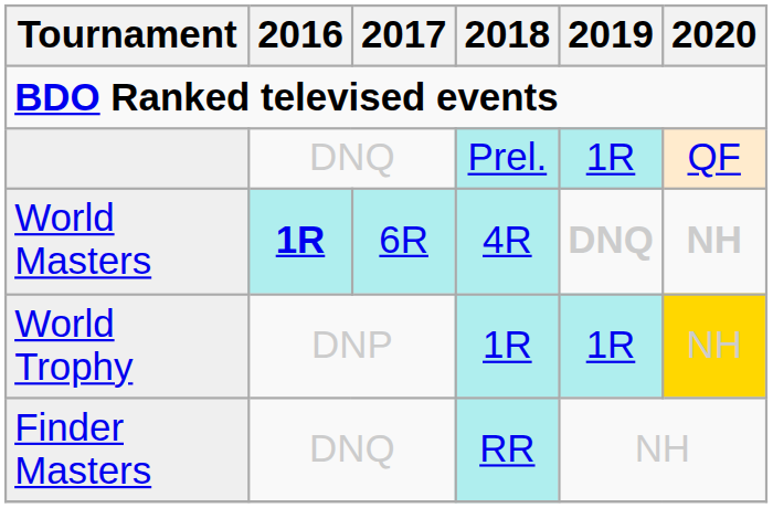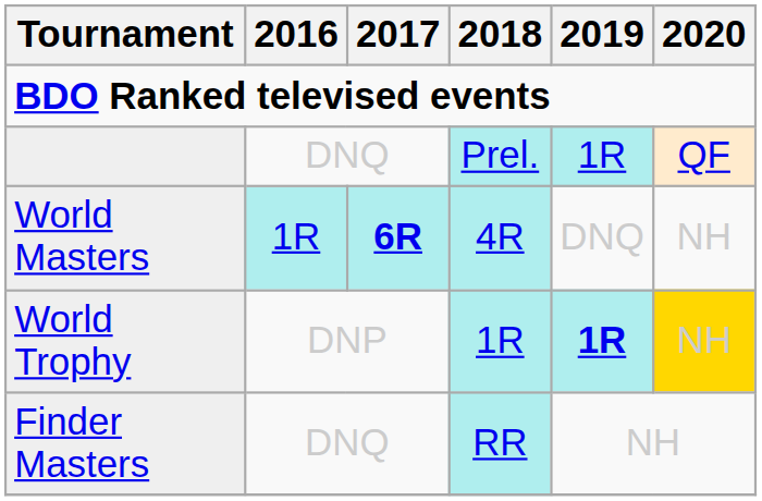World Masters | 2016: bold -> normal
World Masters | 2017: normal -> bold
World Masters | 2019: bold -> normal
World Masters | 2020: bold -> normal
World Trophy | 2019: normal -> bold
